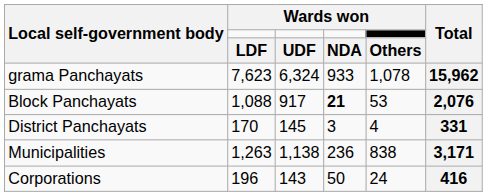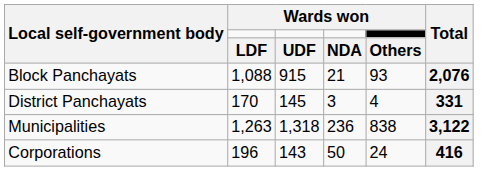- row: grama Panchayats | 7,623 | 6,324 | 933 | 1,078 | 15,962
Block Panchayats | column 3: 917 -> 915
Block Panchayats | column 4: bold -> normal
Block Panchayats | column 5: 53 -> 93
Municipalities | column 3: 1,138 -> 1,318
Municipalities | Total: 3,171 -> 3,122
